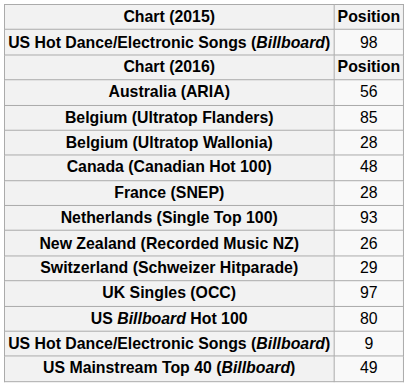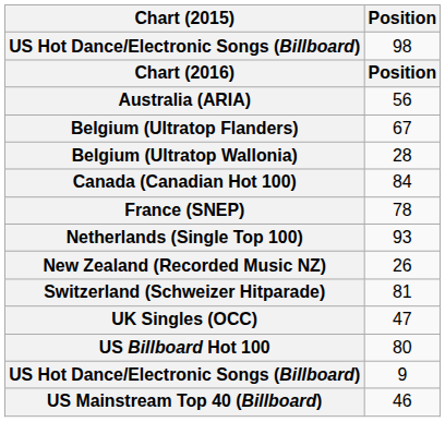row 5 | Position: 85 -> 67
row 7 | Position: 48 -> 84
row 8 | Position: 28 -> 78
row 11 | Position: 29 -> 81
row 12 | Position: 97 -> 47
row 15 | Position: 49 -> 46
